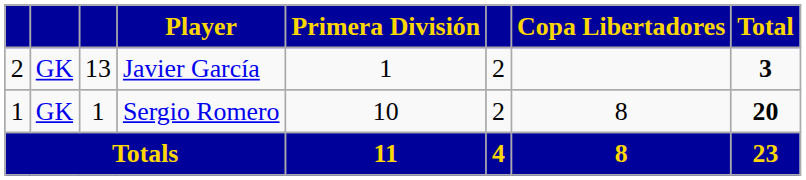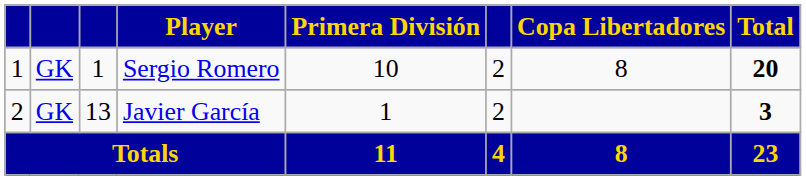rows swapped: Sergio Romero <-> Javier García
